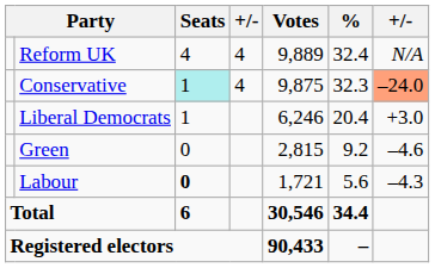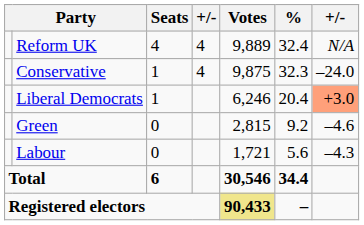Conservative | Seats: paleturquoise background -> no background
Conservative | column 7: lightsalmon background -> no background
Liberal Democrats | column 7: no background -> lightsalmon background
Labour | Seats: bold -> normal
Registered electors | Votes: no background -> khaki background
